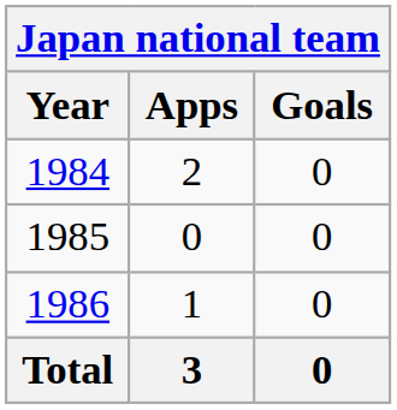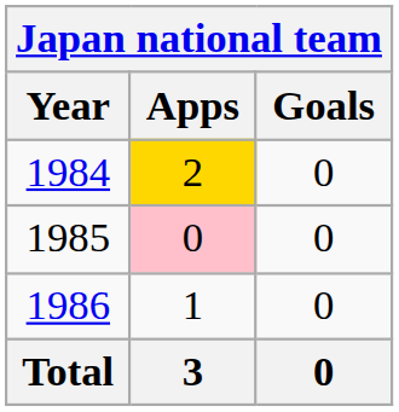1984 | Apps: no background -> gold background
1985 | Apps: no background -> pink background
